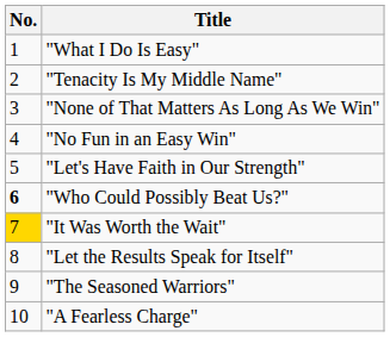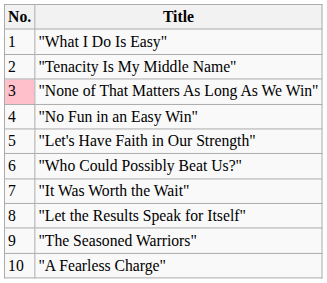"None of That Matters As Long As We Win" | No.: no background -> pink background
"Who Could Possibly Beat Us?" | No.: bold -> normal
"It Was Worth the Wait" | No.: gold background -> no background
